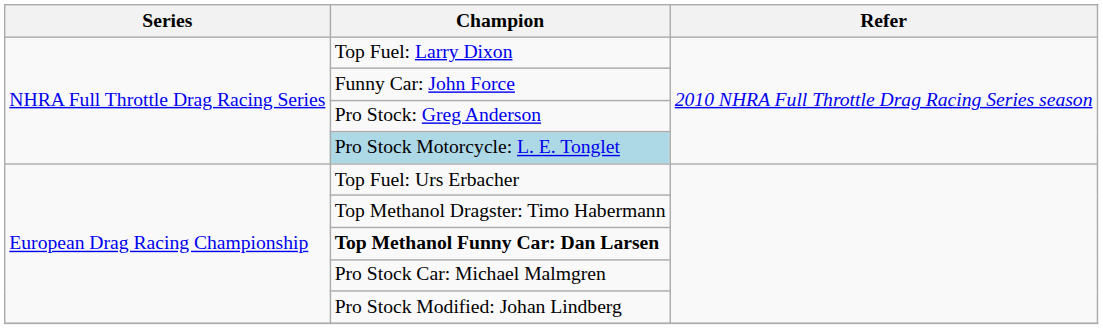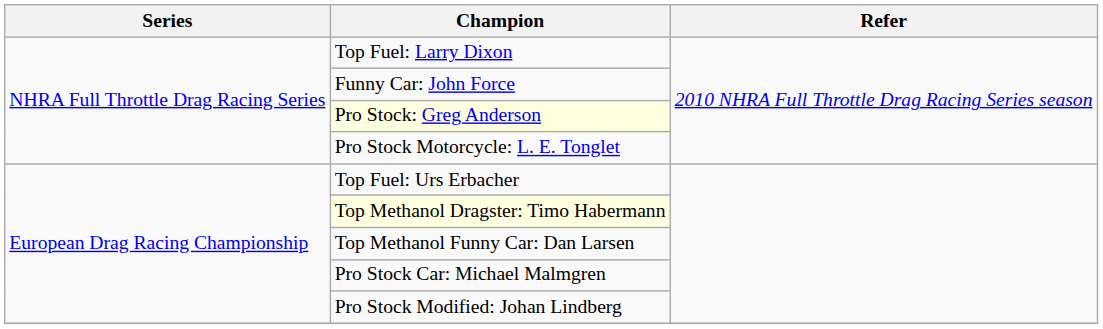Pro Stock: Greg Anderson | Champion: no background -> lightyellow background
Pro Stock Motorcycle: L. E. Tonglet | Champion: lightblue background -> no background
Top Methanol Dragster: Timo Habermann | Champion: no background -> lightyellow background
Top Methanol Funny Car: Dan Larsen | Champion: bold -> normal
